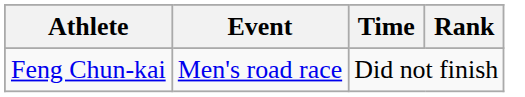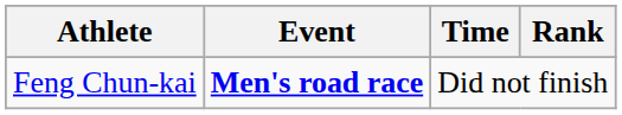Feng Chun-kai | Event: normal -> bold
